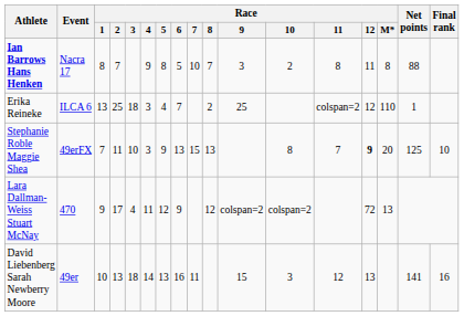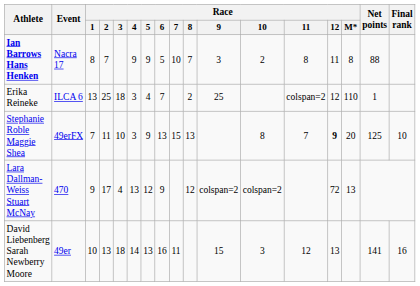Ian Barrows Hans Henken | Race / 5: 8 -> 9
Lara Dallman-Weiss Stuart McNay | Race / 4: 11 -> 13
